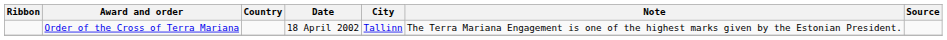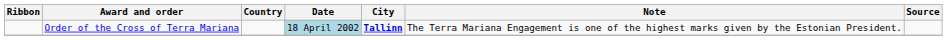Order of the Cross of Terra Mariana | Date: no background -> lightblue background
Order of the Cross of Terra Mariana | City: normal -> bold
